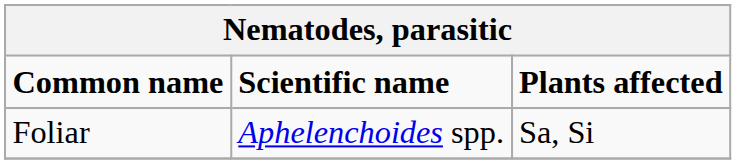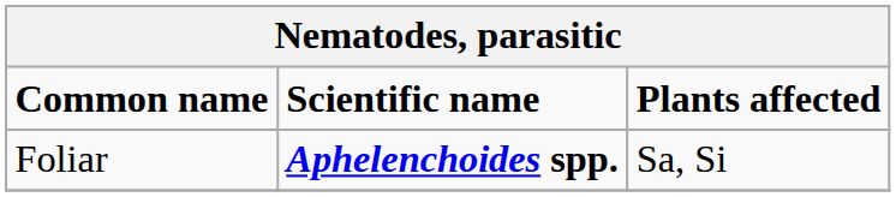Foliar | Scientific name: normal -> bold
